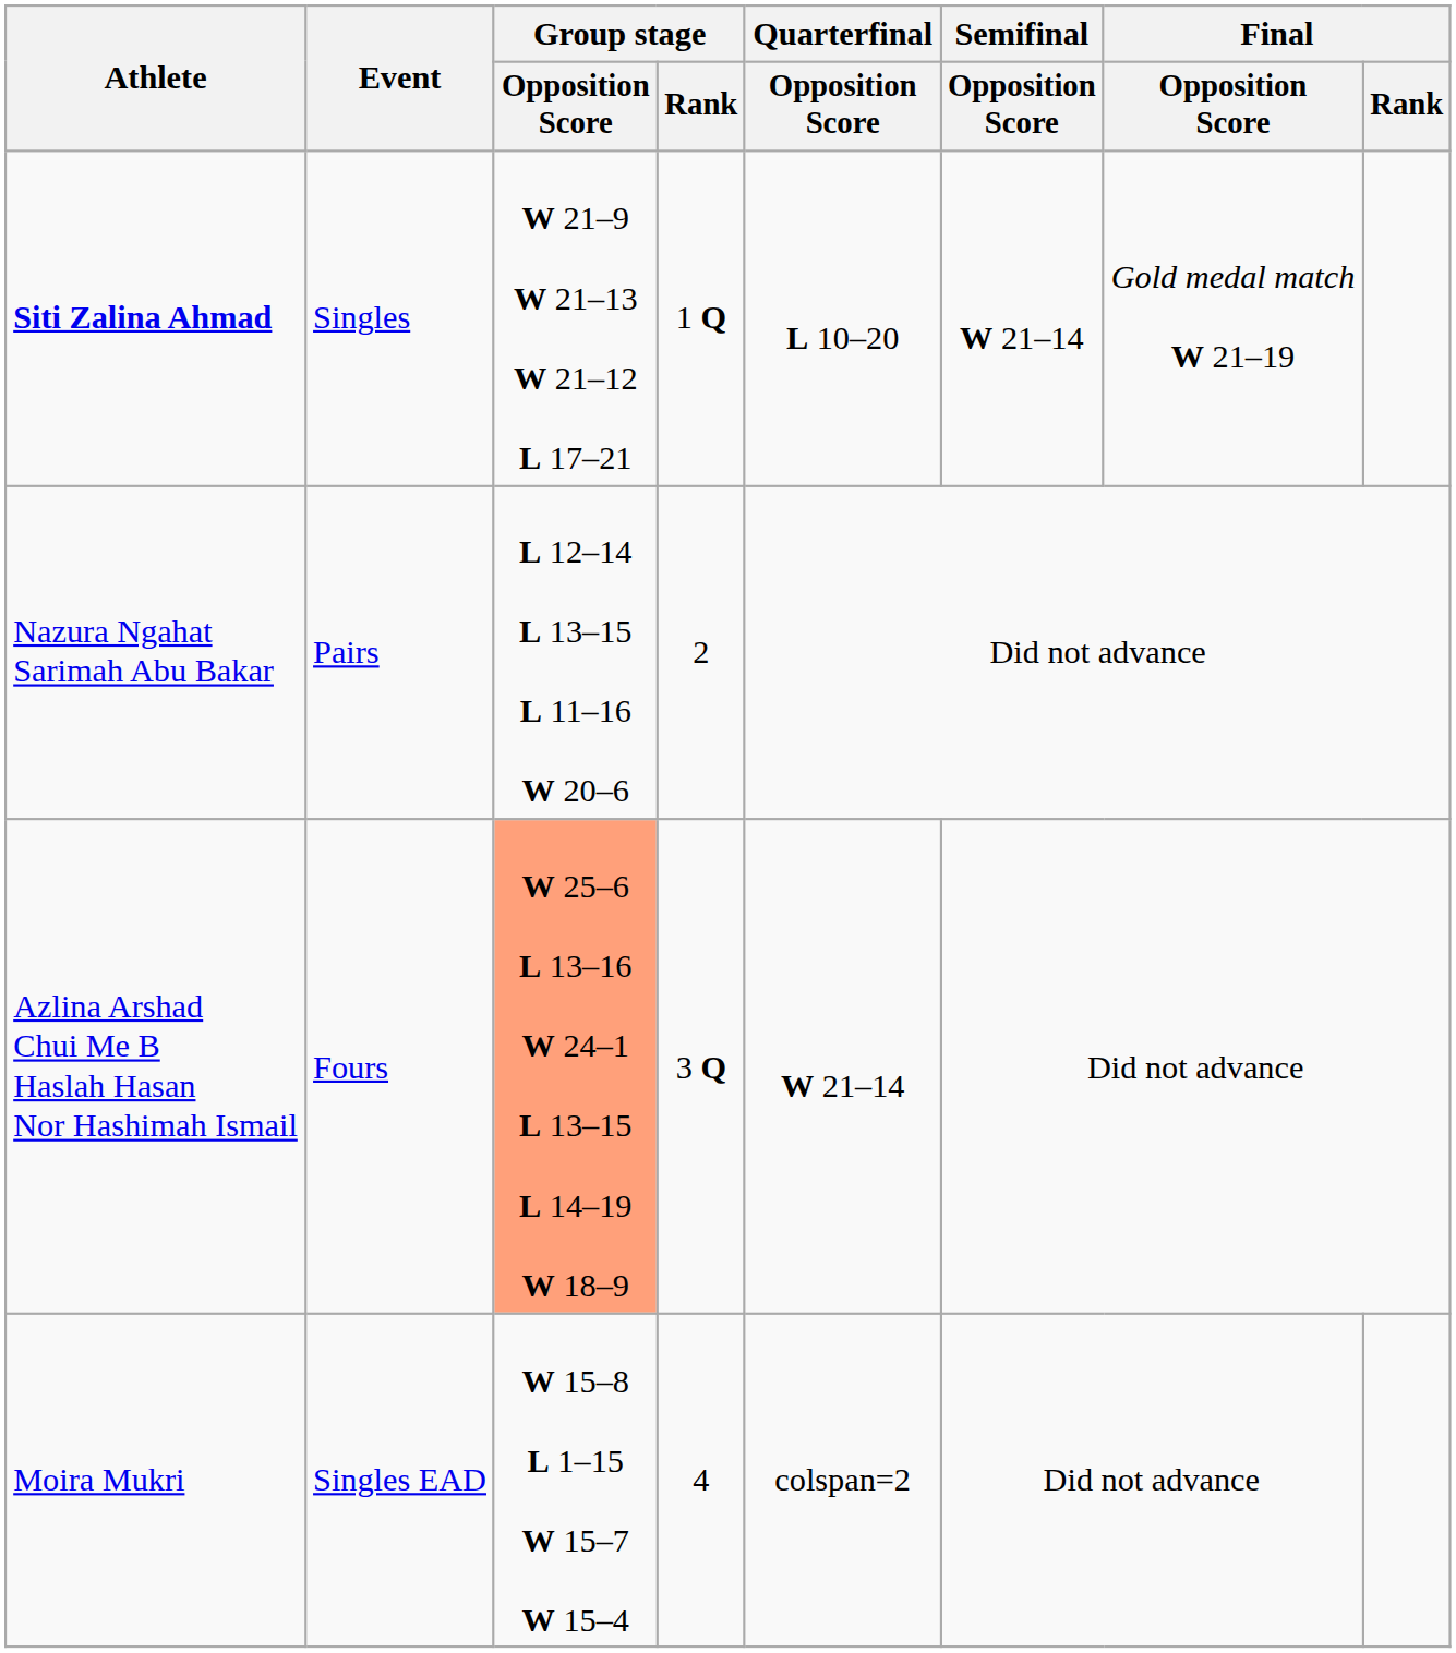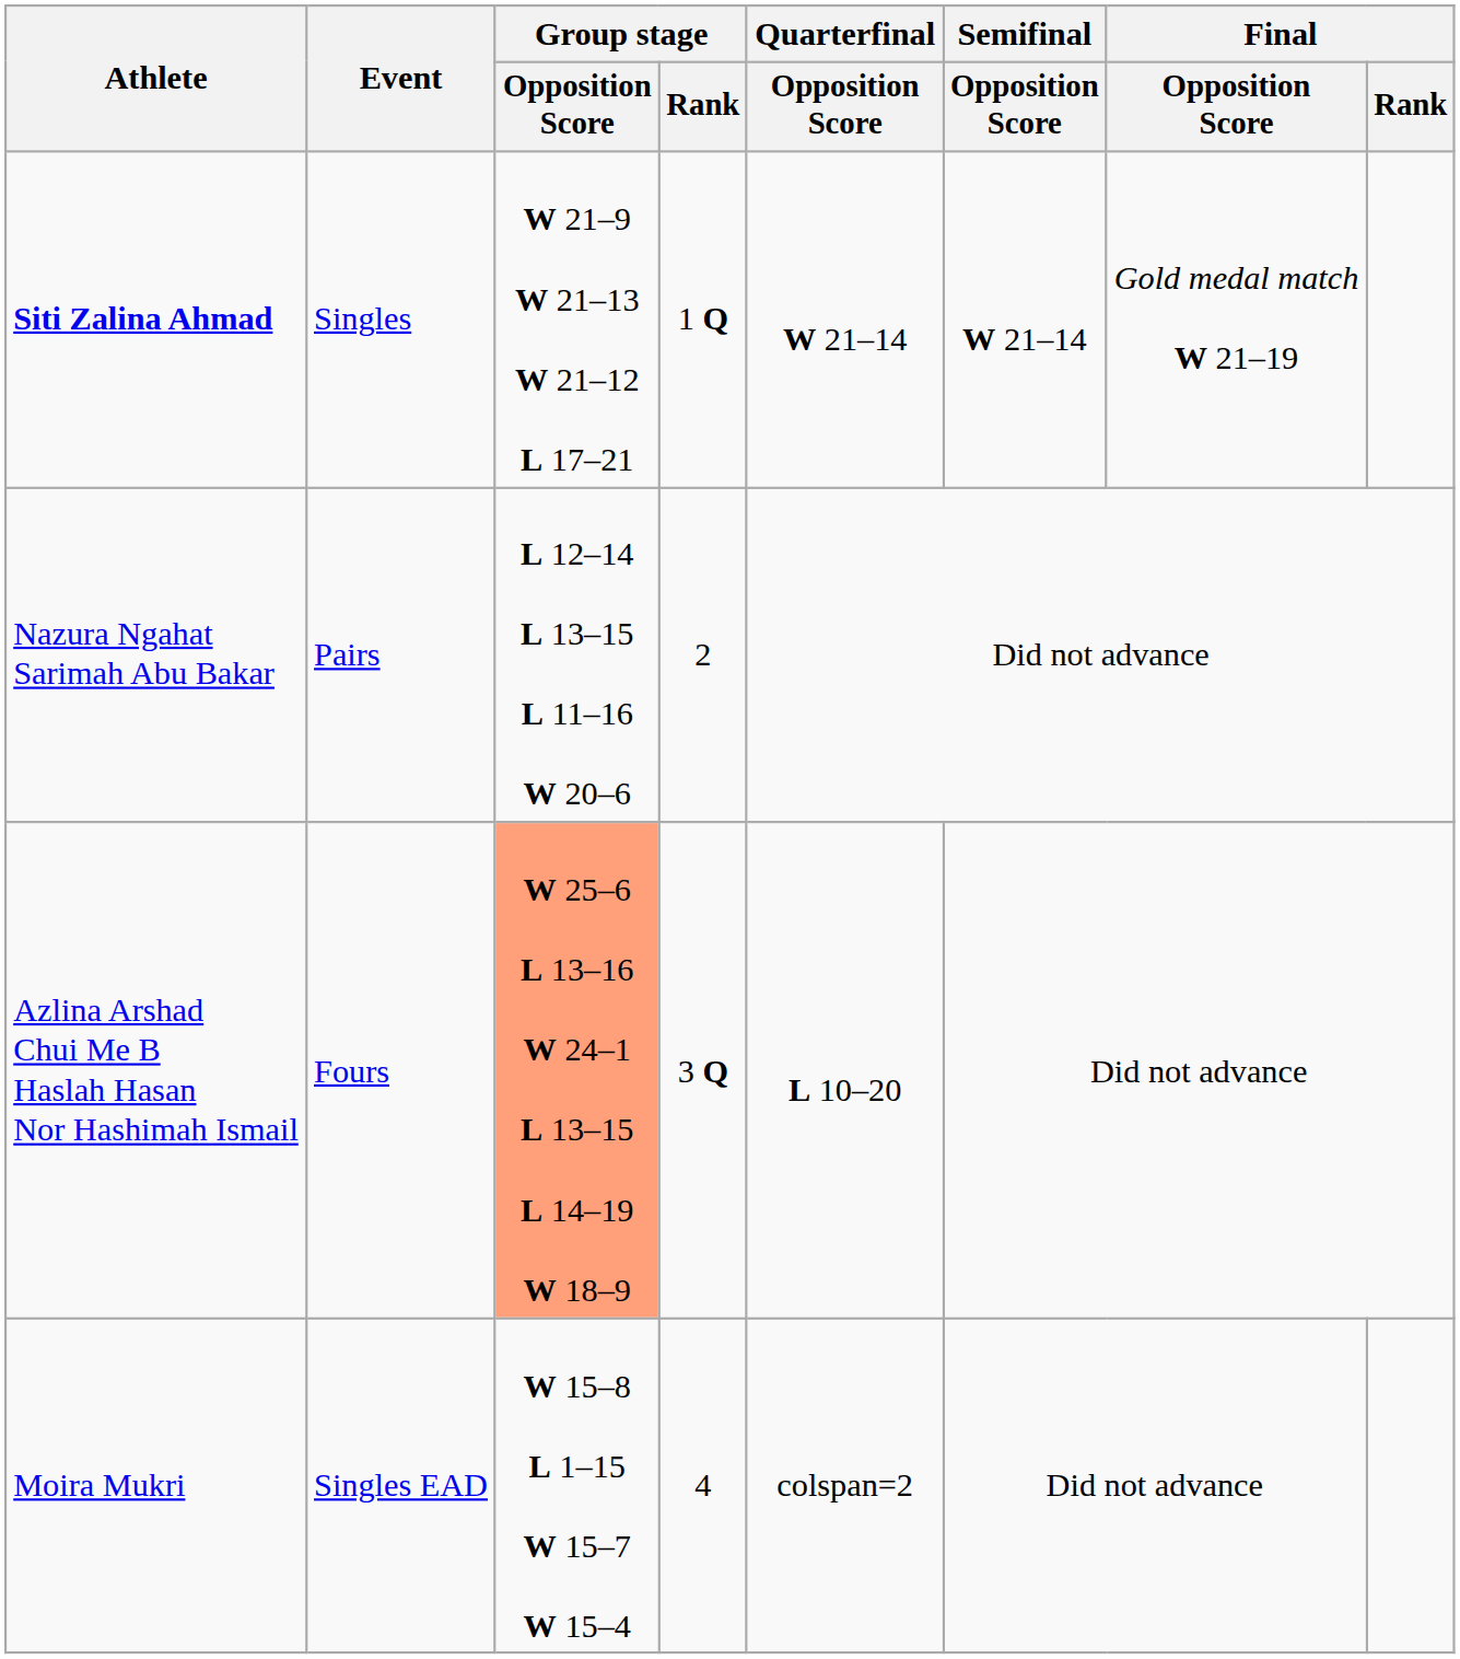Siti Zalina Ahmad | Quarterfinal / Opposition Score: L 10–20 -> W 21–14
Azlina Arshad Chui Me B Haslah Hasan Nor Hashimah Ismail | Quarterfinal / Opposition Score: W 21–14 -> L 10–20
